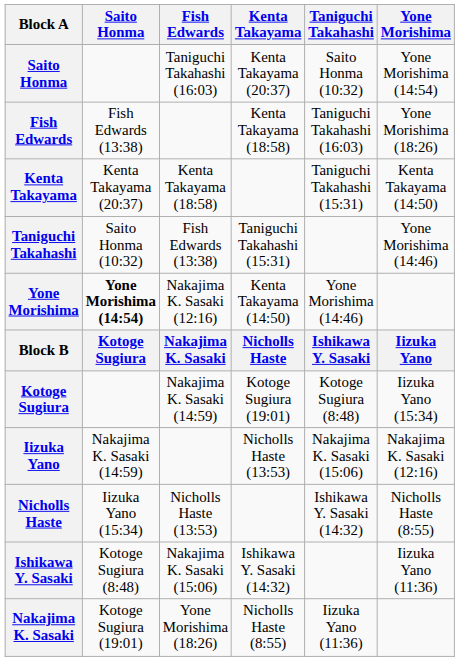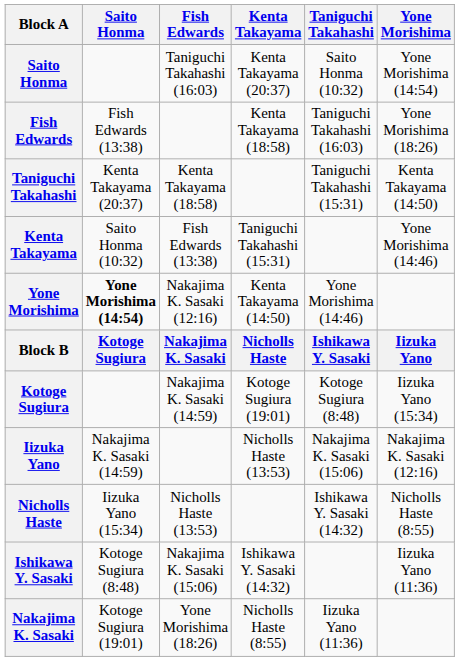row 4 | Block A: Kenta Takayama -> Taniguchi Takahashi
row 5 | Block A: Taniguchi Takahashi -> Kenta Takayama
